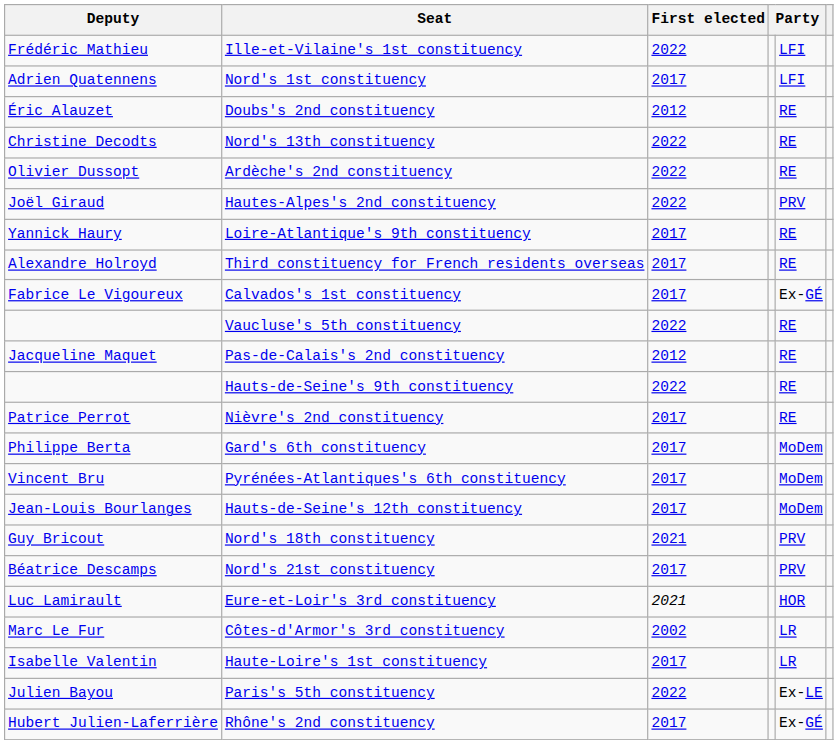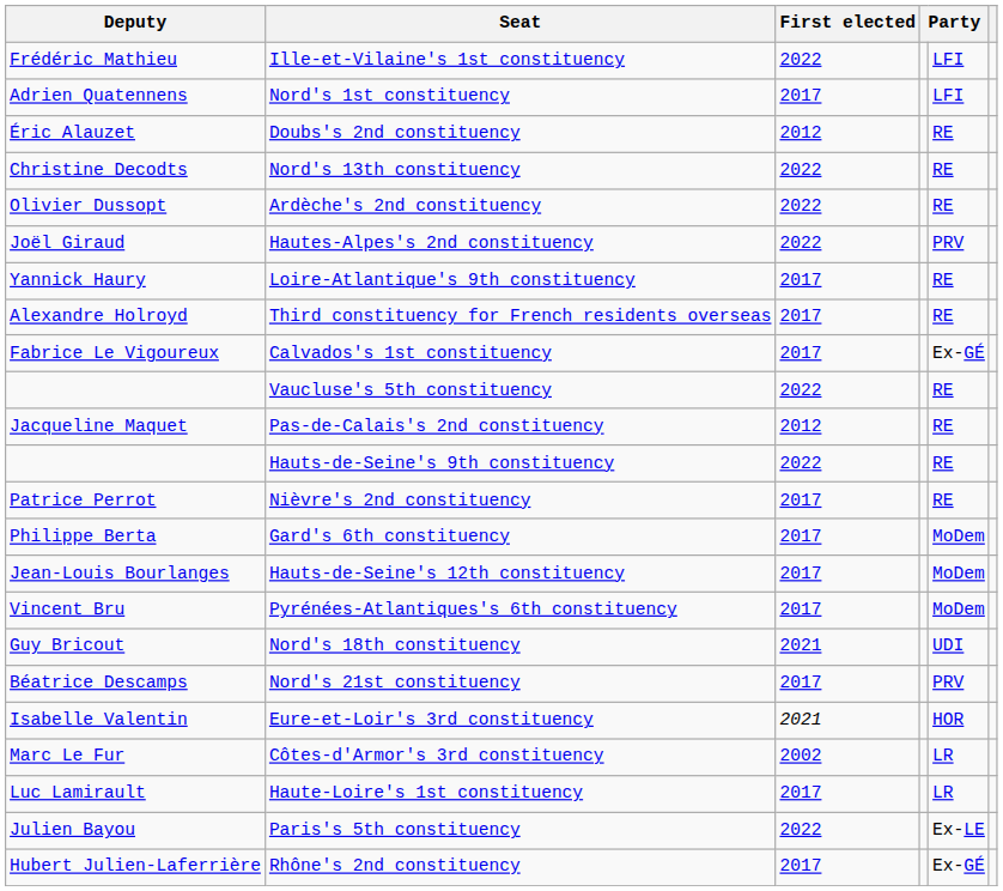rows swapped: Hauts-de-Seine's 12th constituency <-> Pyrénées-Atlantiques's 6th constituency
Nord's 18th constituency | column 5: PRV -> UDI
Eure-et-Loir's 3rd constituency | Deputy: Luc Lamirault -> Isabelle Valentin
Haute-Loire's 1st constituency | Deputy: Isabelle Valentin -> Luc Lamirault
